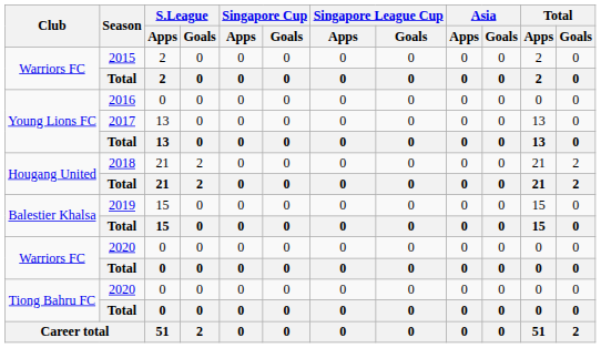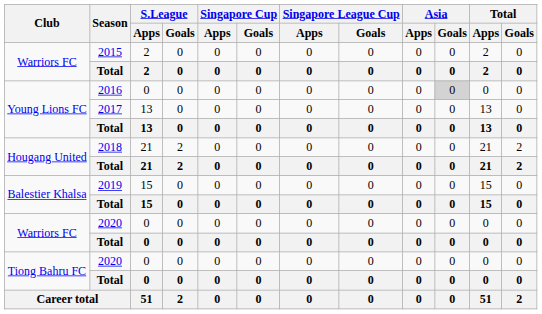2016 | Asia / Goals: no background -> lightgrey background
